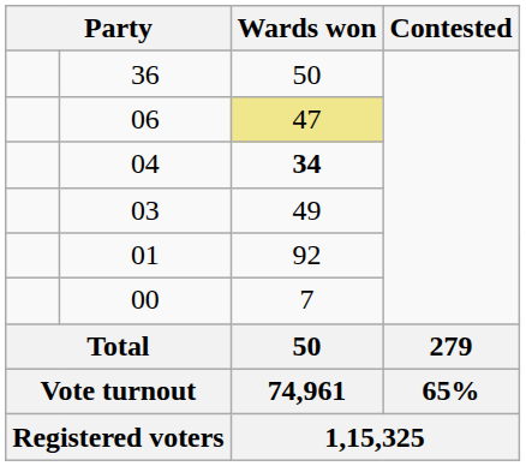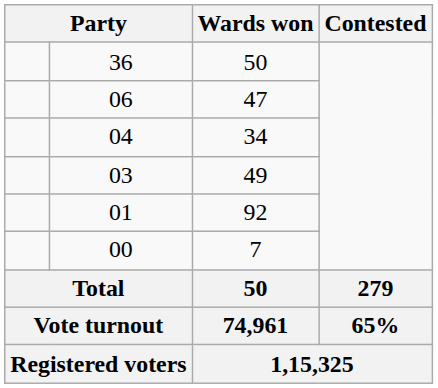06 | Wards won: khaki background -> no background
04 | Wards won: bold -> normal
